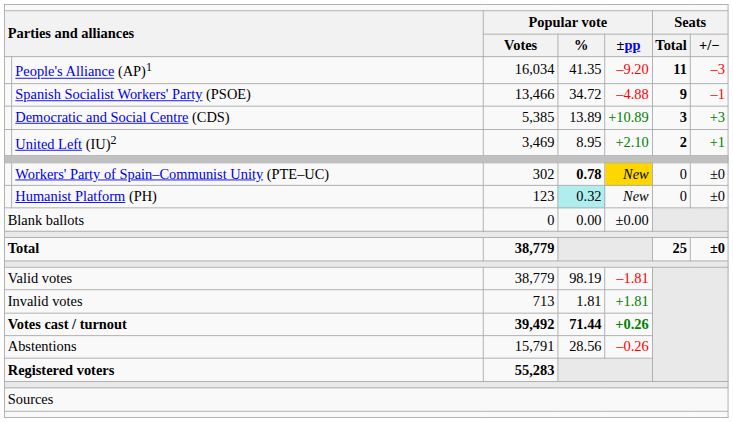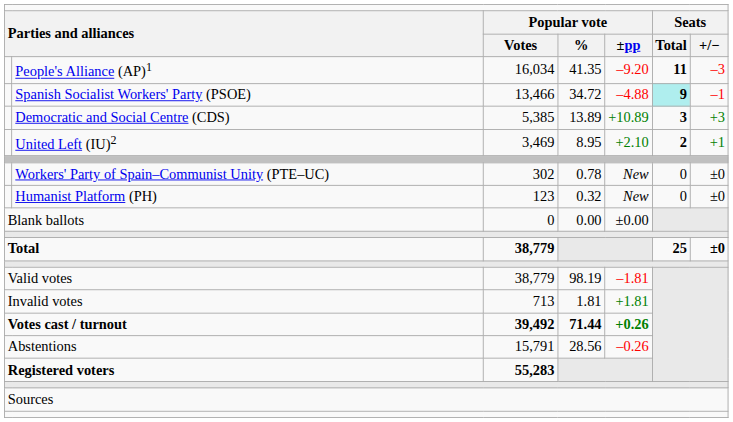Spanish Socialist Workers' Party (PSOE) | column 6: no background -> paleturquoise background
Workers' Party of Spain–Communist Unity (PTE–UC) | column 4: bold -> normal
Workers' Party of Spain–Communist Unity (PTE–UC) | column 5: gold background -> no background
Humanist Platform (PH) | column 4: paleturquoise background -> no background
